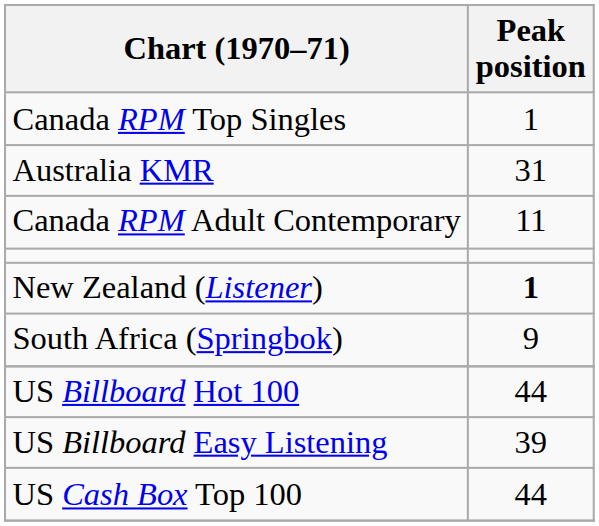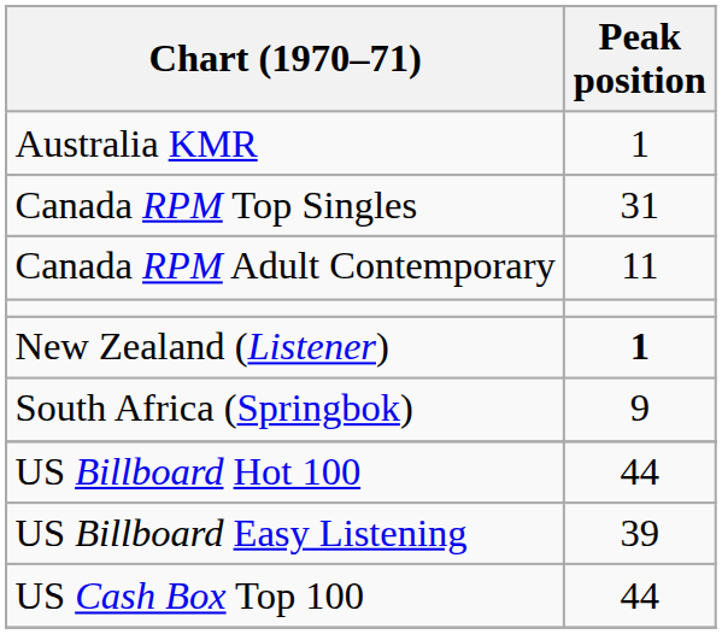row 2 | Chart (1970–71): Canada RPM Top Singles -> Australia KMR
row 3 | Chart (1970–71): Australia KMR -> Canada RPM Top Singles
